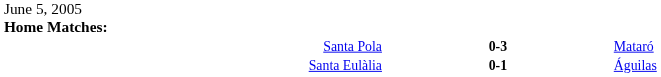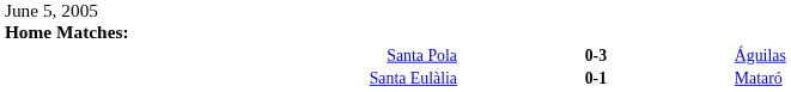Santa Pola | column 3: Mataró -> Águilas
Santa Eulàlia | column 3: Águilas -> Mataró
